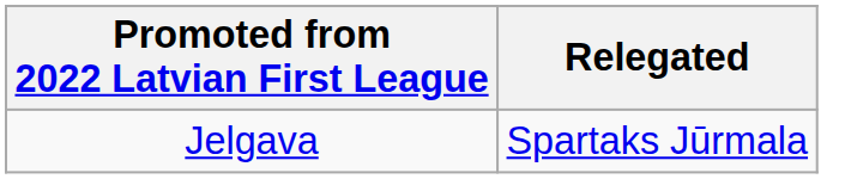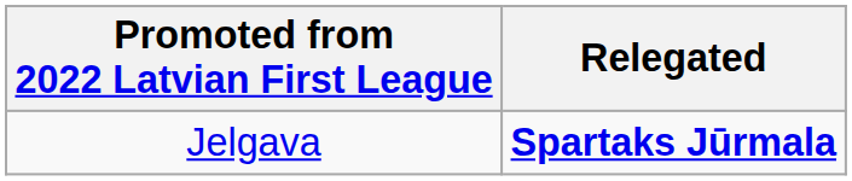Jelgava | Relegated: normal -> bold
